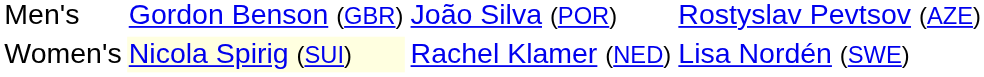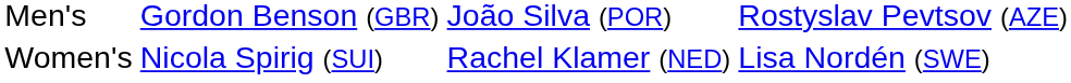Women's | column 2: lightyellow background -> no background
